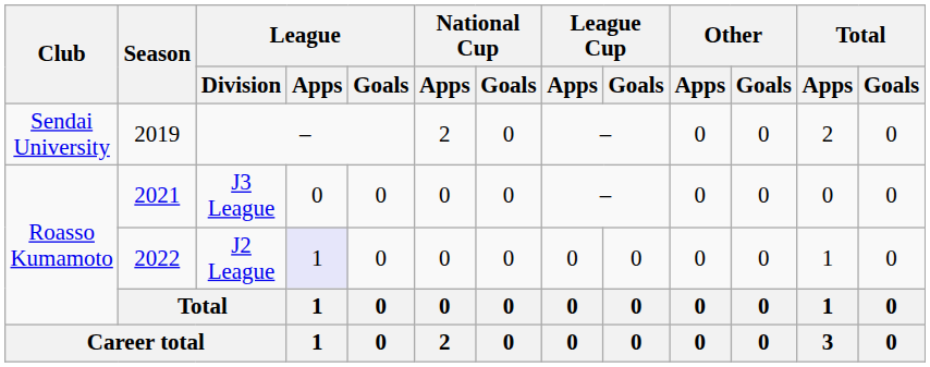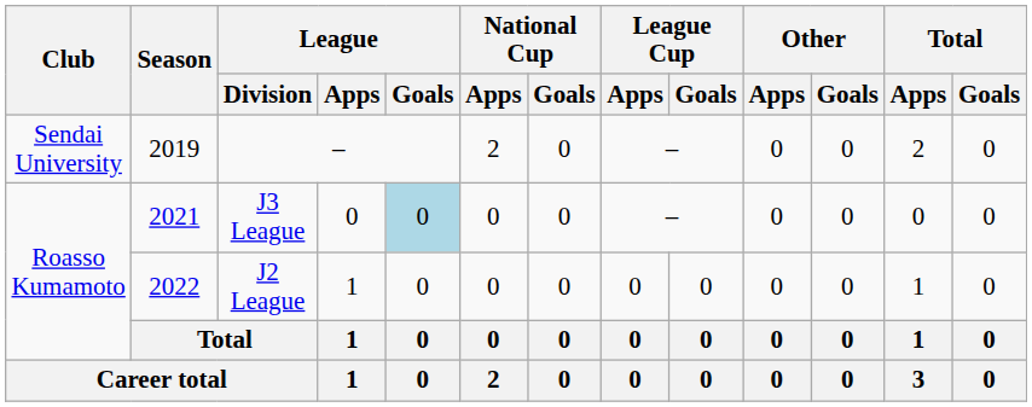J3 League | League / Goals: no background -> lightblue background
J2 League | League / Apps: lavender background -> no background
